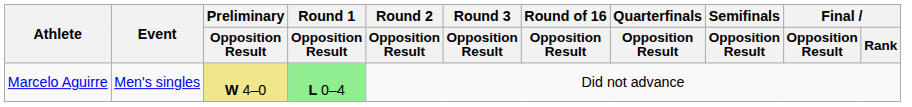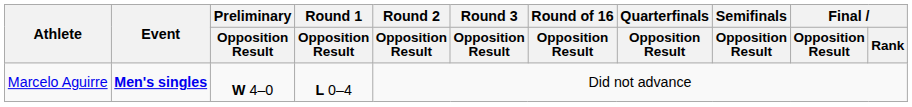Marcelo Aguirre | Event: normal -> bold
Marcelo Aguirre | Preliminary / Opposition Result: khaki background -> no background
Marcelo Aguirre | Round 1 / Opposition Result: lightgreen background -> no background
